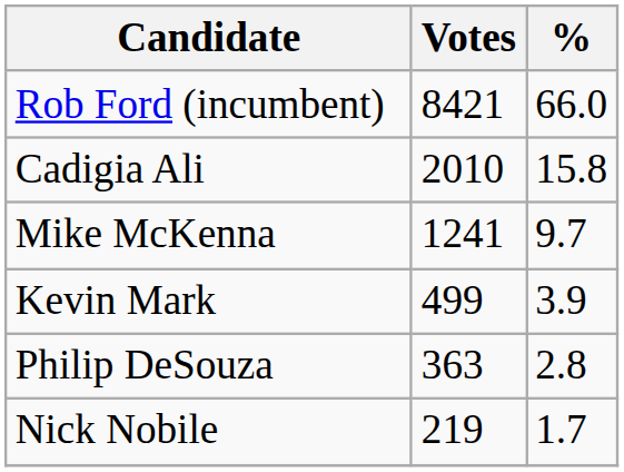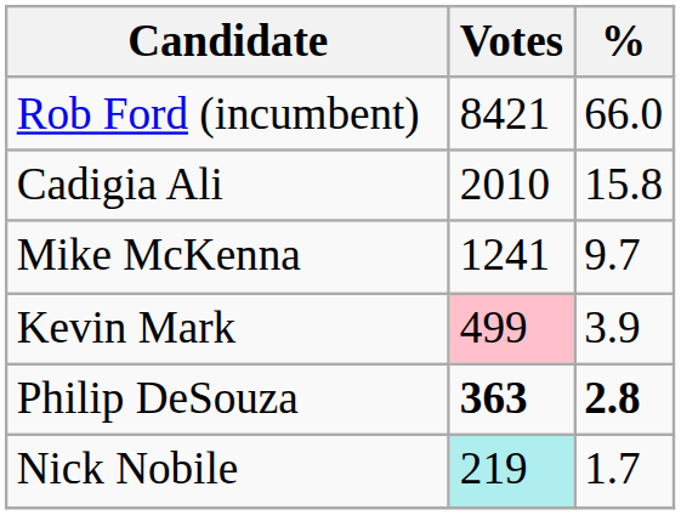Kevin Mark | Votes: no background -> pink background
Philip DeSouza | Votes: normal -> bold
Philip DeSouza | %: normal -> bold
Nick Nobile | Votes: no background -> paleturquoise background
